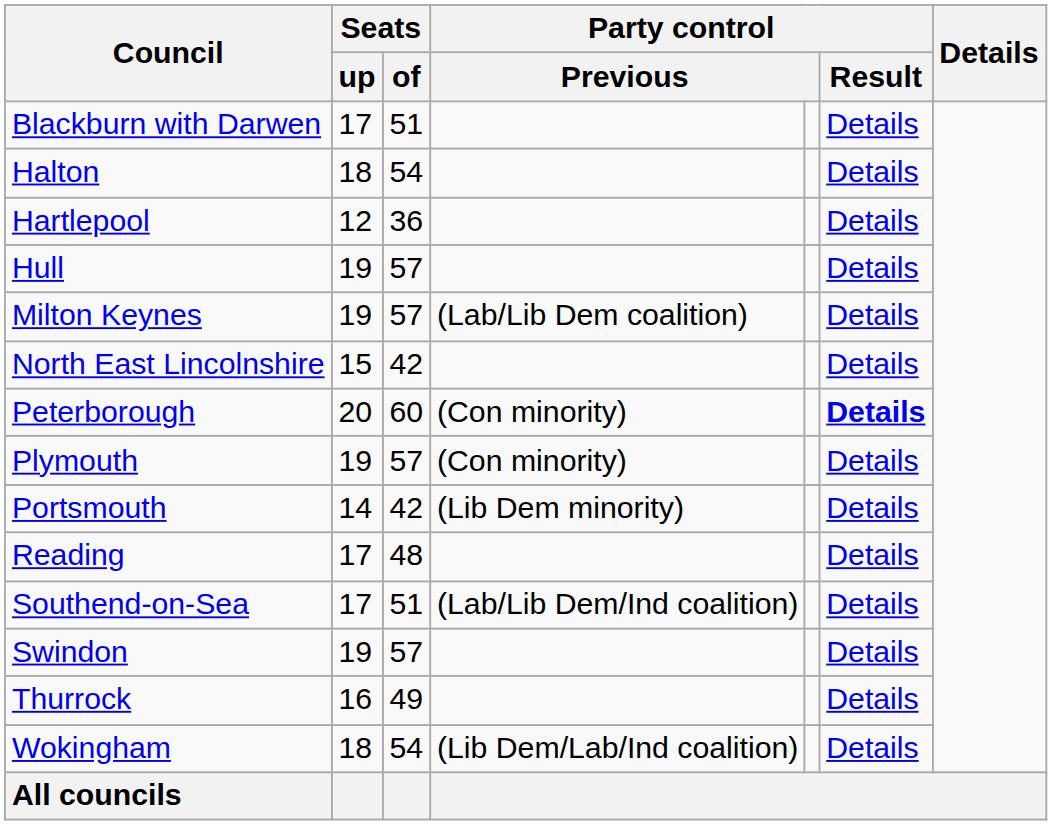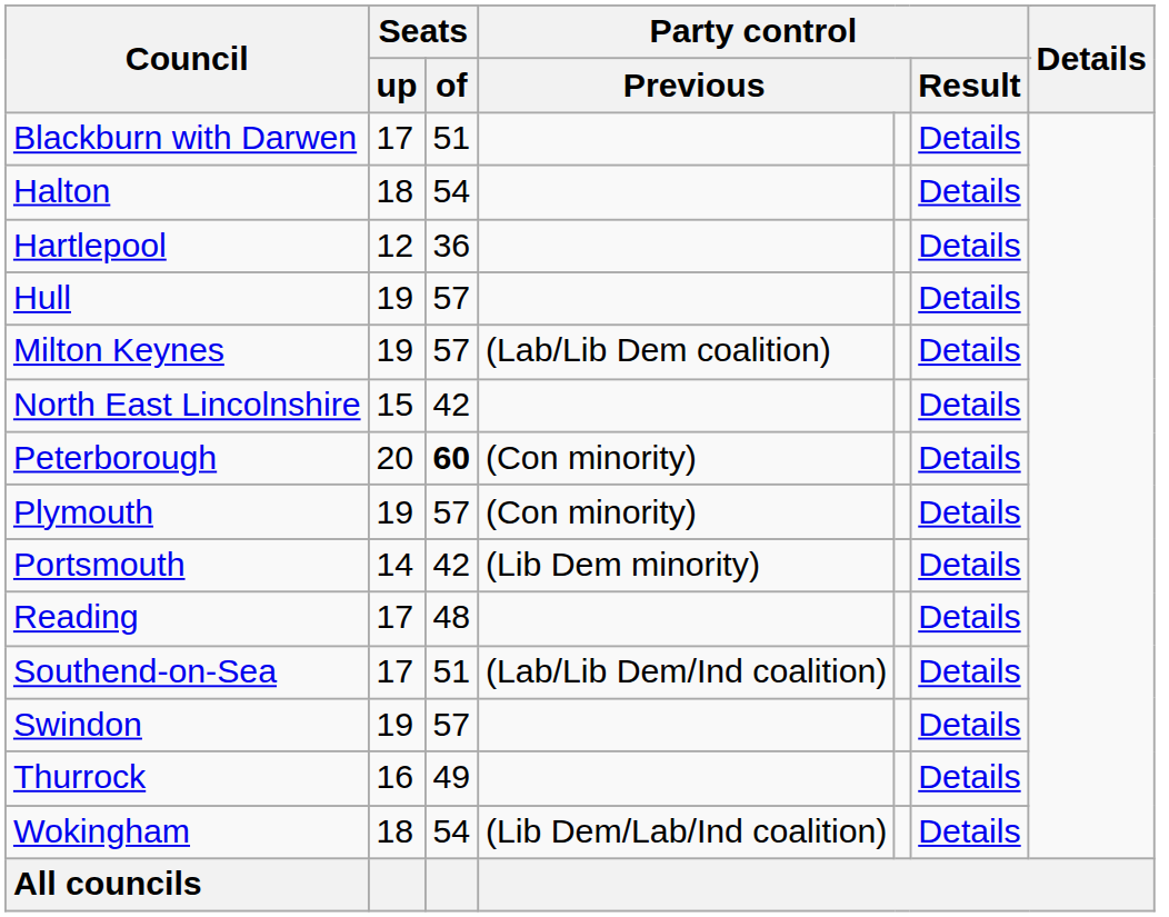Peterborough | Seats / of: normal -> bold
Peterborough | column 6: bold -> normal
